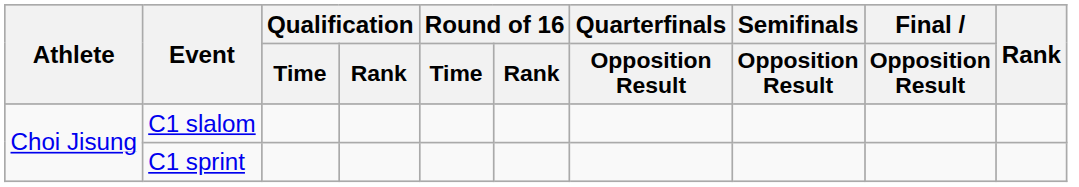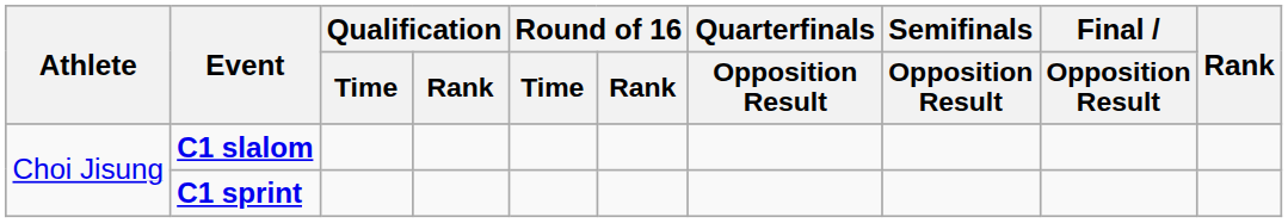C1 slalom | Event: normal -> bold
C1 sprint | Event: normal -> bold
